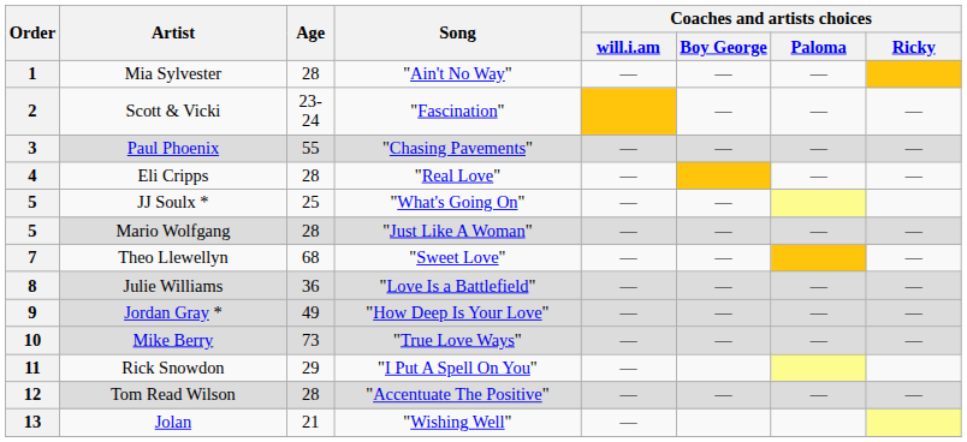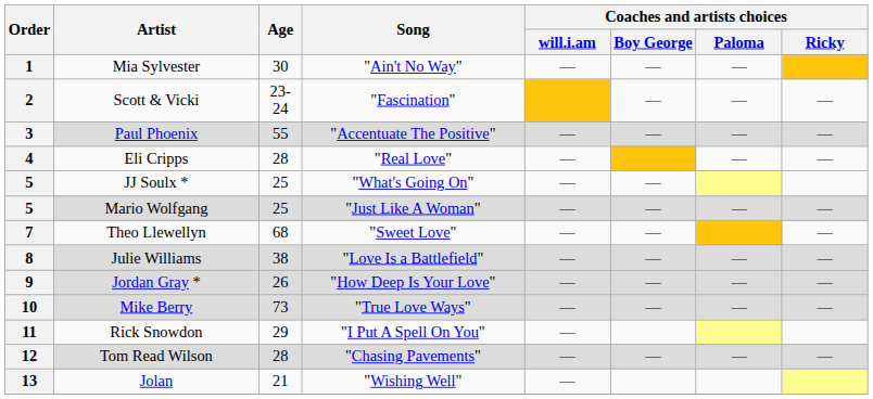1 | Age: 28 -> 30
3 | Song: "Chasing Pavements" -> "Accentuate The Positive"
5 / Mario Wolfgang | Age: 28 -> 25
8 | Age: 36 -> 38
9 | Age: 49 -> 26
12 | Song: "Accentuate The Positive" -> "Chasing Pavements"
